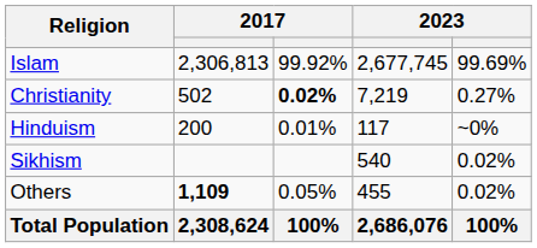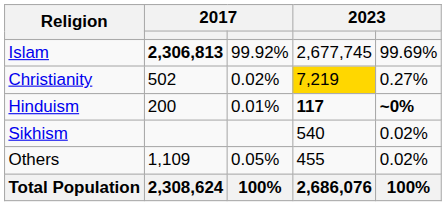Islam | column 2: normal -> bold
Christianity | column 3: bold -> normal
Christianity | column 4: no background -> gold background
Hinduism | column 4: normal -> bold
Hinduism | column 5: normal -> bold
Others | column 2: bold -> normal
